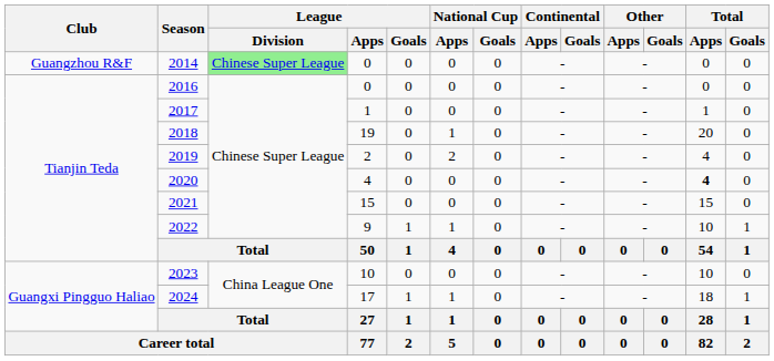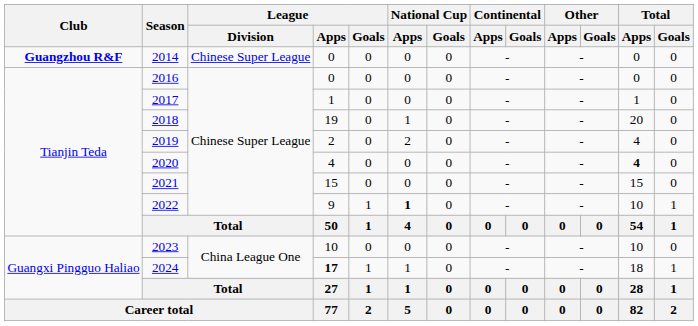2014 | Club: normal -> bold
2014 | League / Division: lightgreen background -> no background
2022 | National Cup / Apps: normal -> bold
2024 | League / Apps: normal -> bold
